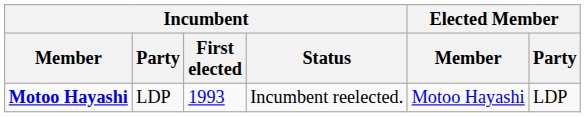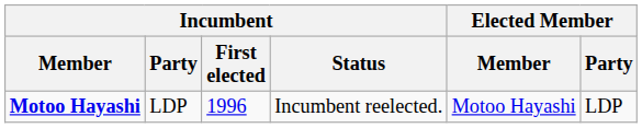row 3 | Incumbent / First elected: 1993 -> 1996
